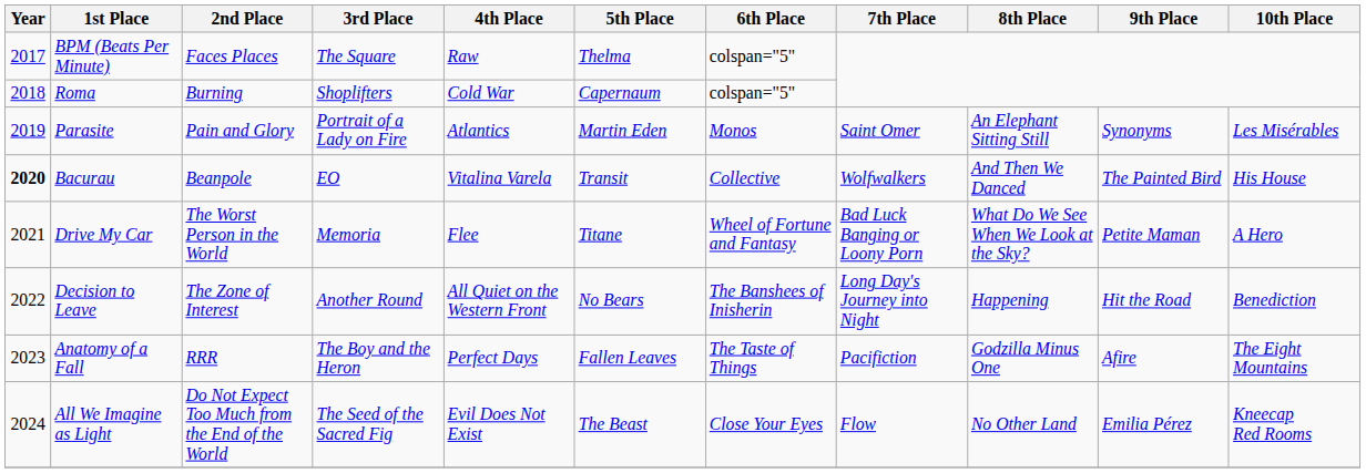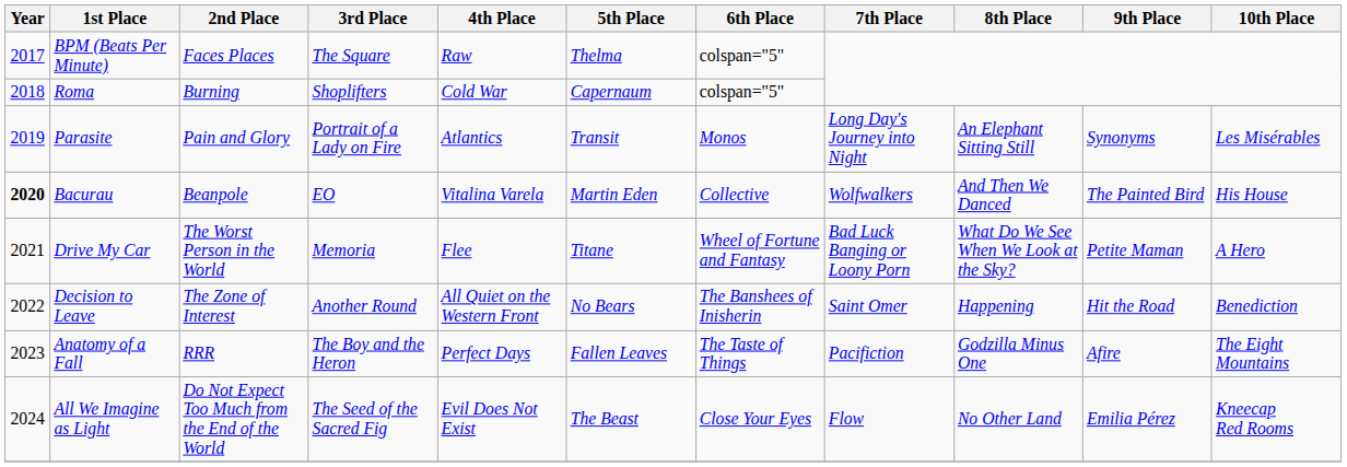Parasite | 5th Place: Martin Eden -> Transit
Parasite | 7th Place: Saint Omer -> Long Day's Journey into Night
Bacurau | 5th Place: Transit -> Martin Eden
Decision to Leave | 7th Place: Long Day's Journey into Night -> Saint Omer
